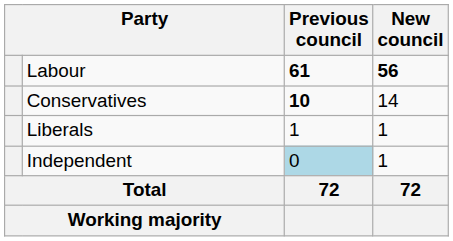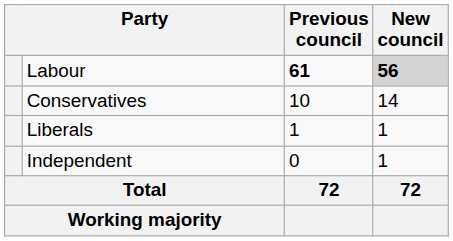Labour | New council: no background -> lightgrey background
Conservatives | Previous council: bold -> normal
Independent | Previous council: lightblue background -> no background
